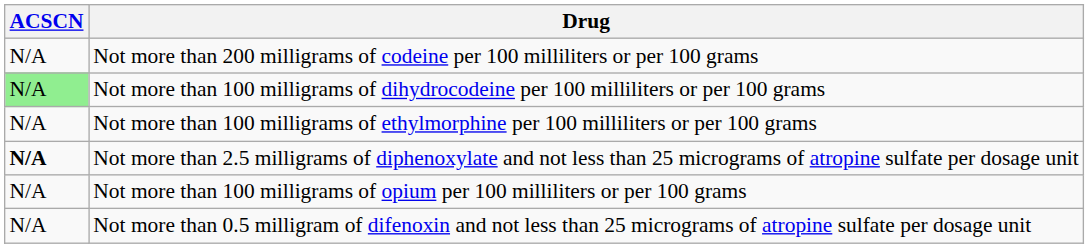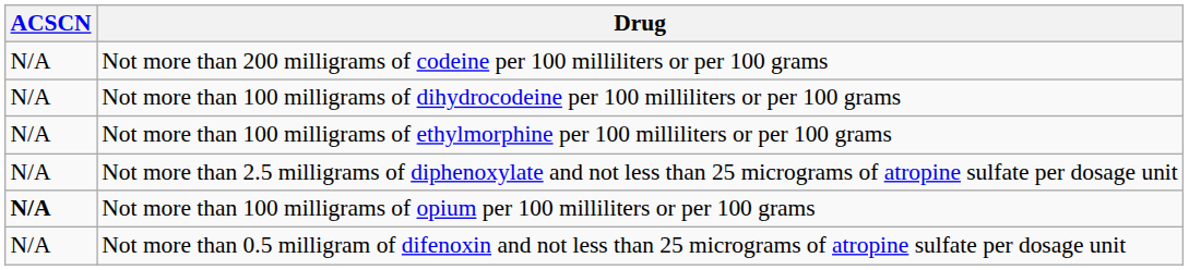row 3 | ACSCN: lightgreen background -> no background
row 5 | ACSCN: bold -> normal
row 6 | ACSCN: normal -> bold
